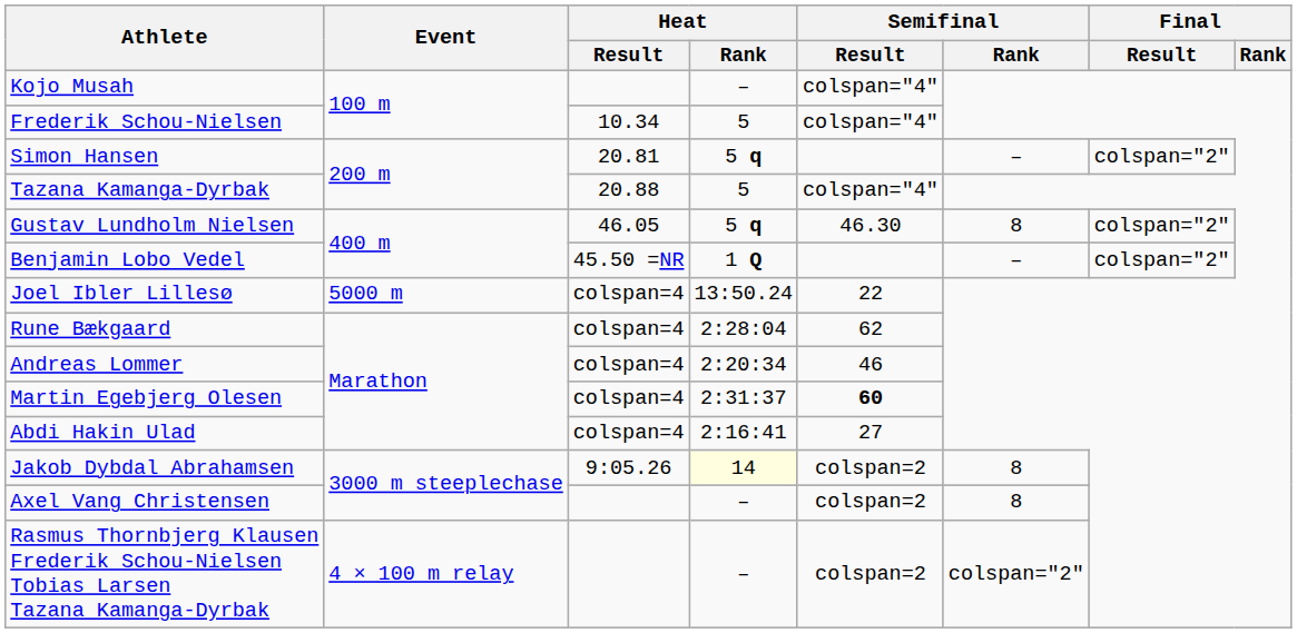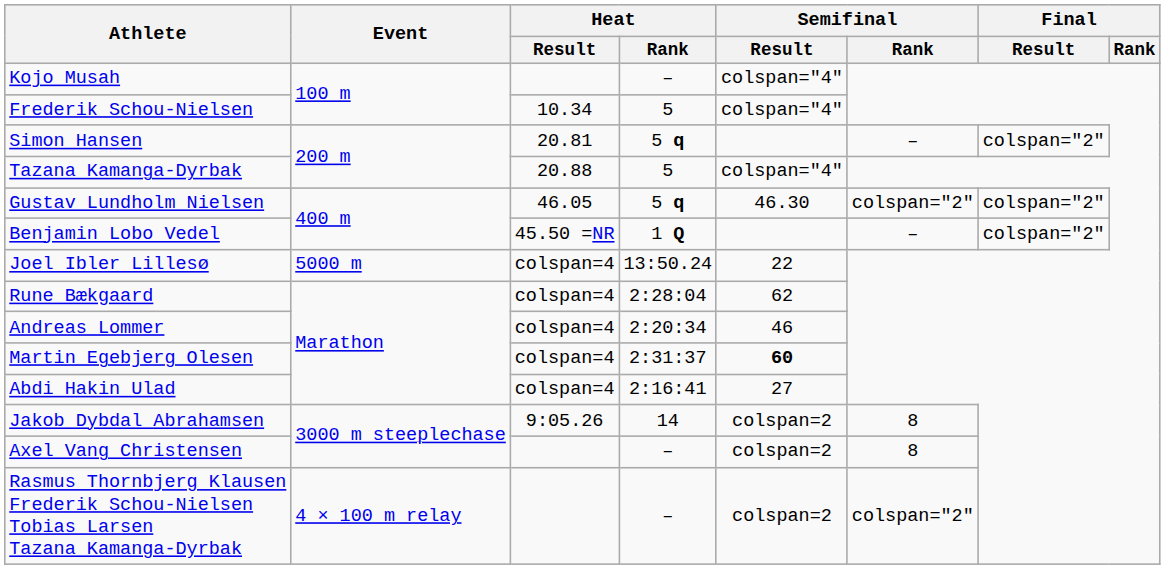Gustav Lundholm Nielsen | Semifinal / Rank: 8 -> colspan="2"
Jakob Dybdal Abrahamsen | Heat / Rank: lightyellow background -> no background
